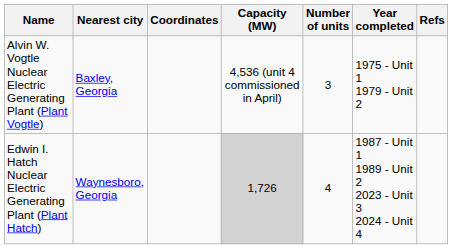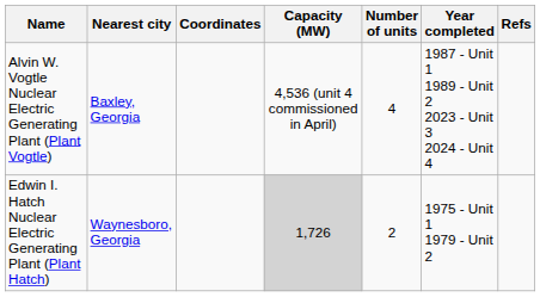row 2 | Number of units: 3 -> 4
row 2 | Year completed: 1975 - Unit 1 1979 - Unit 2 -> 1987 - Unit 1 1989 - Unit 2 2023 - Unit 3 2024 - Unit 4
row 3 | Number of units: 4 -> 2
row 3 | Year completed: 1987 - Unit 1 1989 - Unit 2 2023 - Unit 3 2024 - Unit 4 -> 1975 - Unit 1 1979 - Unit 2
